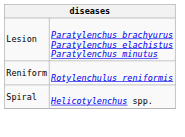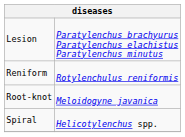+ row: Root-knot | Meloidogyne javanica
